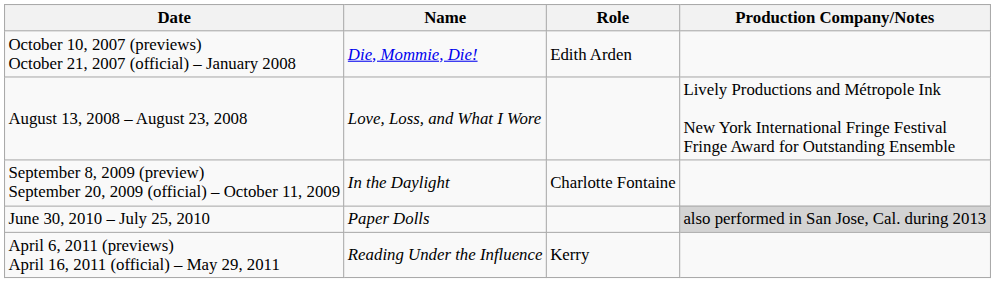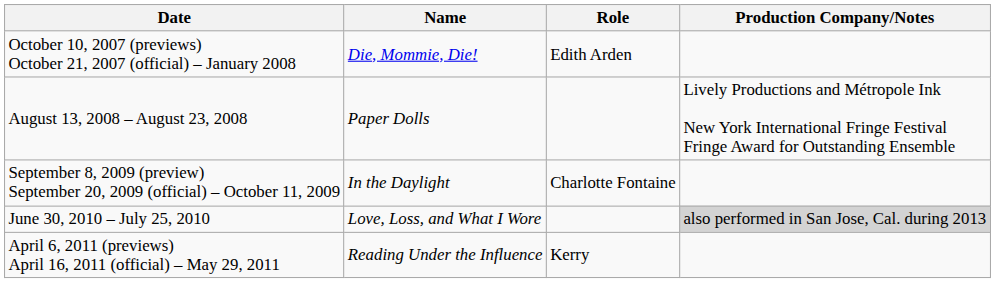August 13, 2008 – August 23, 2008 | Name: Love, Loss, and What I Wore -> Paper Dolls
June 30, 2010 – July 25, 2010 | Name: Paper Dolls -> Love, Loss, and What I Wore
